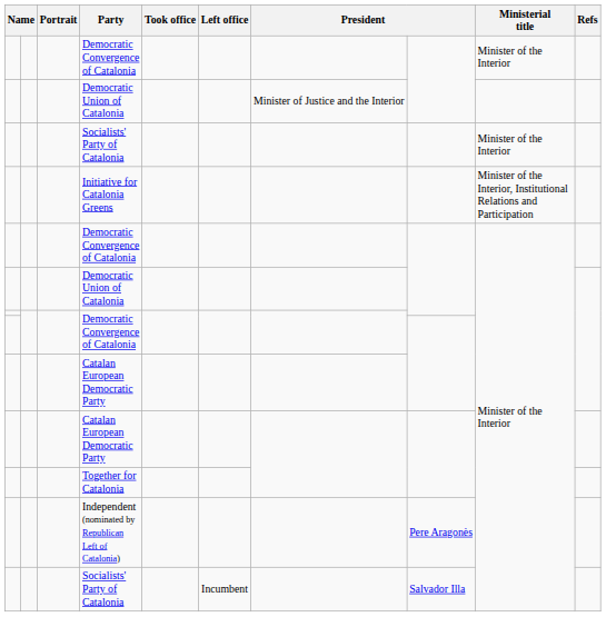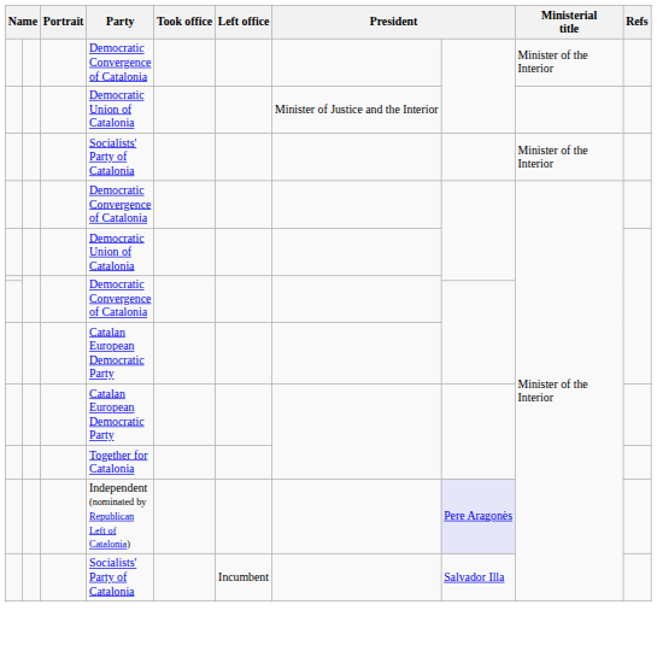- row: Initiative for Catalonia Greens | Minister of the Interior, Institutional Relations and Participation
Independent (nominated by Republican Left of Catalonia) | column 8: no background -> lavender background
